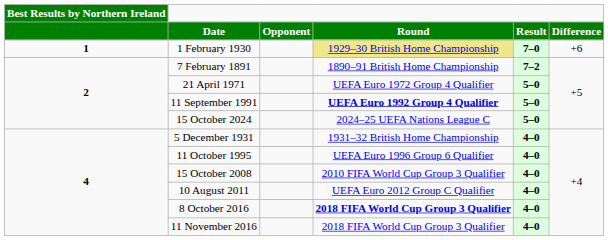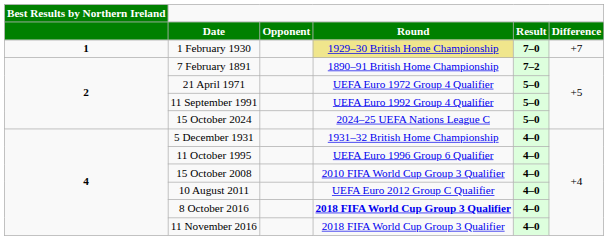1 February 1930 | Difference: +6 -> +7
11 September 1991 | Round: bold -> normal
